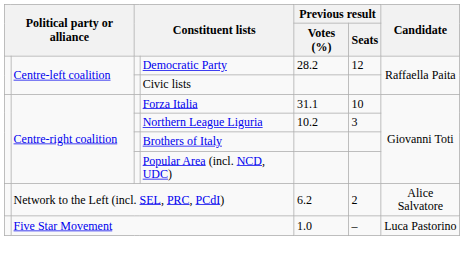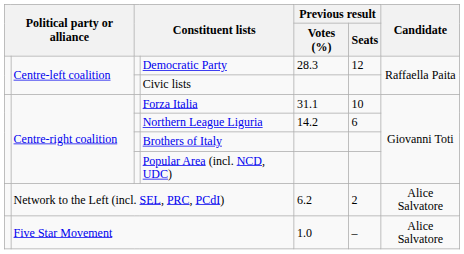Democratic Party | Previous result / Votes (%): 28.2 -> 28.3
Northern League Liguria | Previous result / Votes (%): 10.2 -> 14.2
Northern League Liguria | Previous result / Seats: 3 -> 6
Five Star Movement | Candidate: Luca Pastorino -> Alice Salvatore
